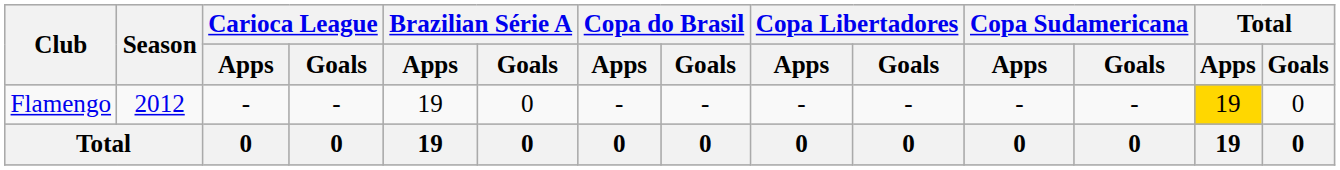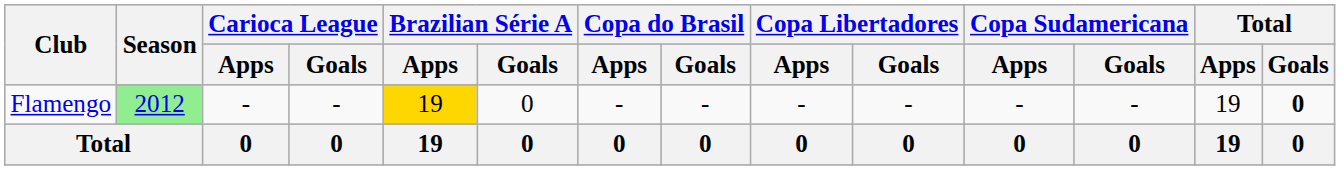Flamengo | Season: no background -> lightgreen background
Flamengo | Brazilian Série A / Apps: no background -> gold background
Flamengo | Total / Apps: gold background -> no background
Flamengo | Total / Goals: normal -> bold
